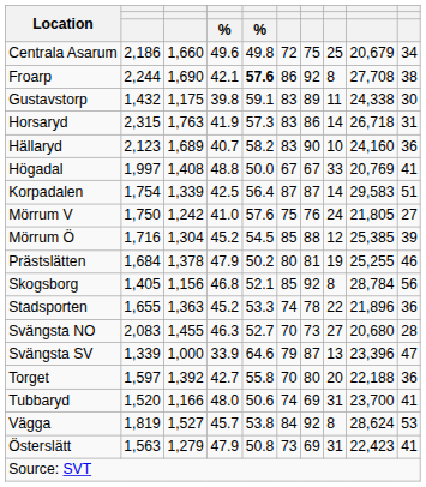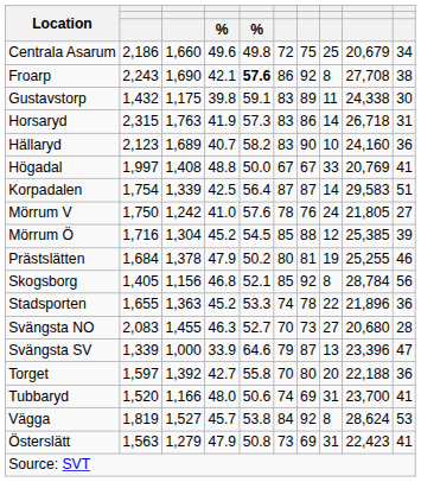Froarp | column 2: 2,244 -> 2,243
Mörrum V | column 6: 75 -> 78
